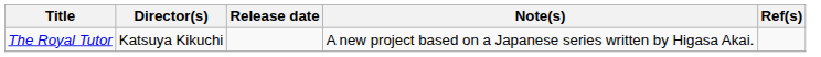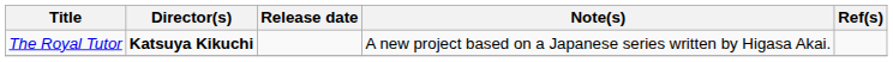The Royal Tutor | Director(s): normal -> bold
